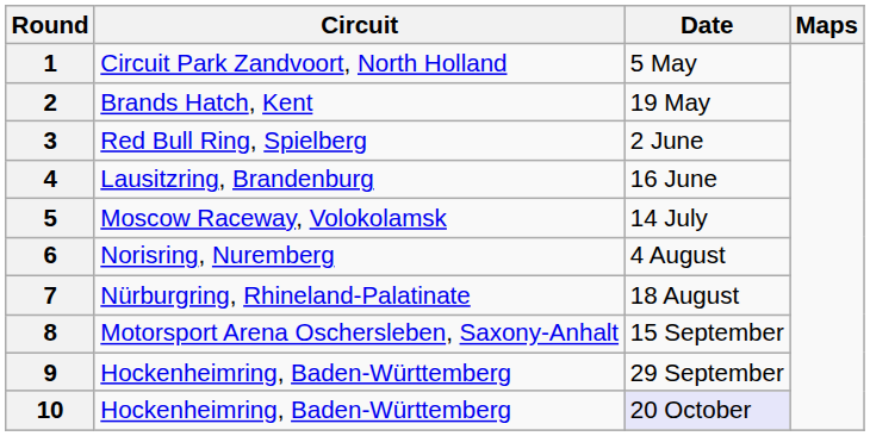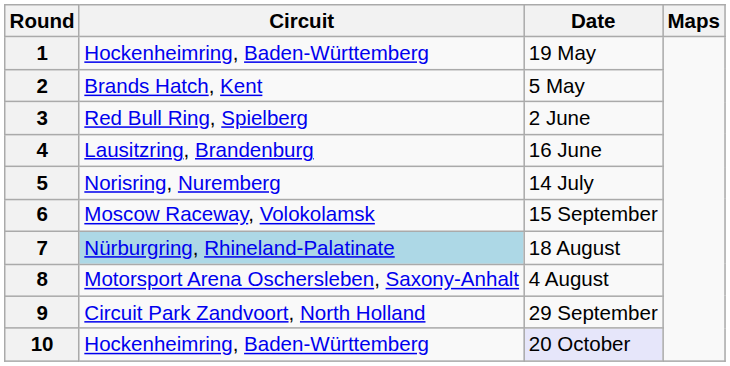1 | Circuit: Circuit Park Zandvoort, North Holland -> Hockenheimring, Baden-Württemberg
1 | Date: 5 May -> 19 May
2 | Date: 19 May -> 5 May
5 | Circuit: Moscow Raceway, Volokolamsk -> Norisring, Nuremberg
6 | Circuit: Norisring, Nuremberg -> Moscow Raceway, Volokolamsk
6 | Date: 4 August -> 15 September
7 | Circuit: no background -> lightblue background
8 | Date: 15 September -> 4 August
9 | Circuit: Hockenheimring, Baden-Württemberg -> Circuit Park Zandvoort, North Holland
